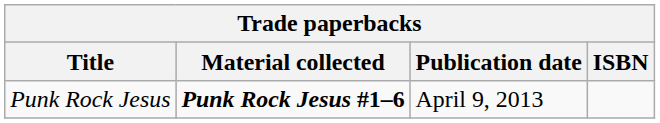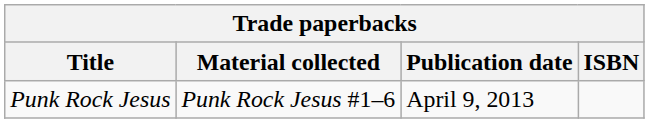Punk Rock Jesus | Material collected: bold -> normal
